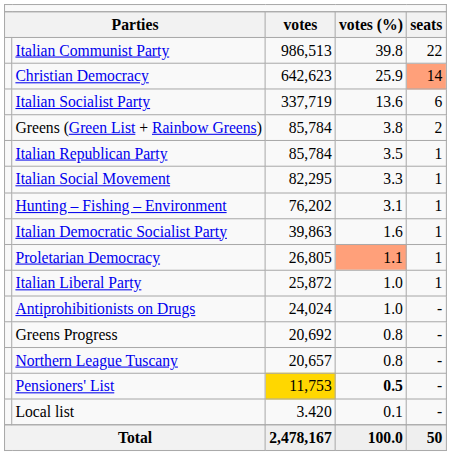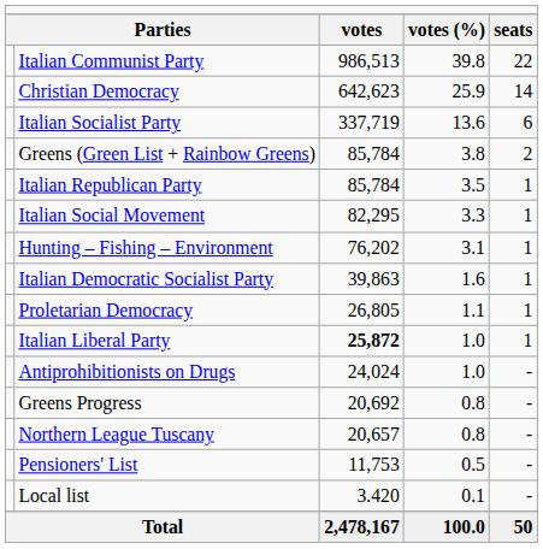Christian Democracy | column 5: lightsalmon background -> no background
Proletarian Democracy | column 4: lightsalmon background -> no background
Italian Liberal Party | column 3: normal -> bold
Pensioners' List | column 3: gold background -> no background
Pensioners' List | column 4: bold -> normal
